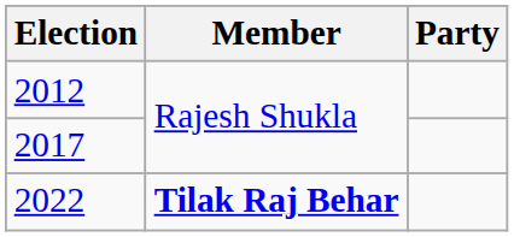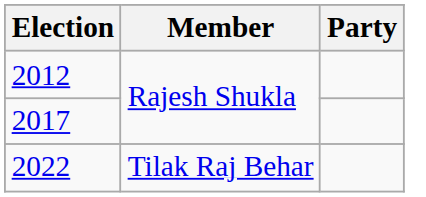2022 | Member: bold -> normal
